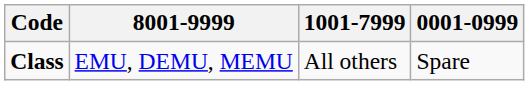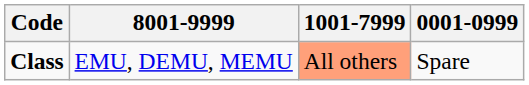row 2 | 1001-7999: no background -> lightsalmon background
